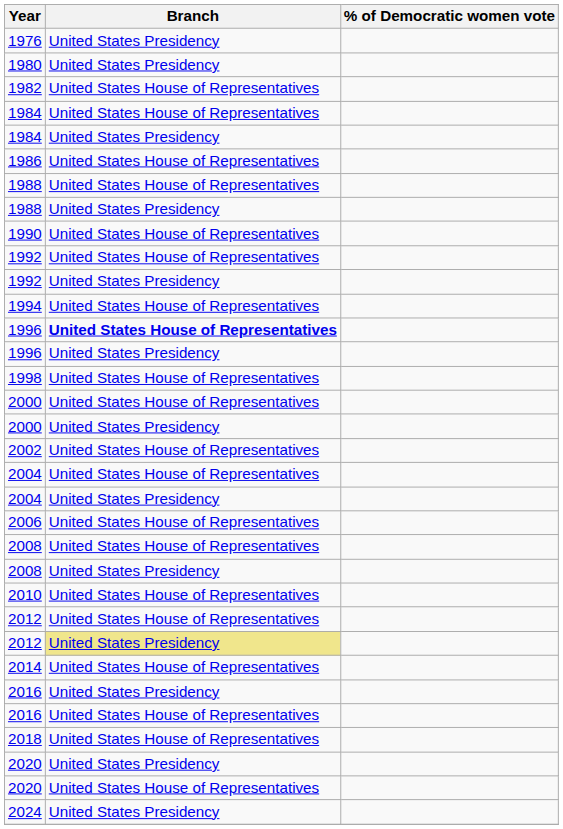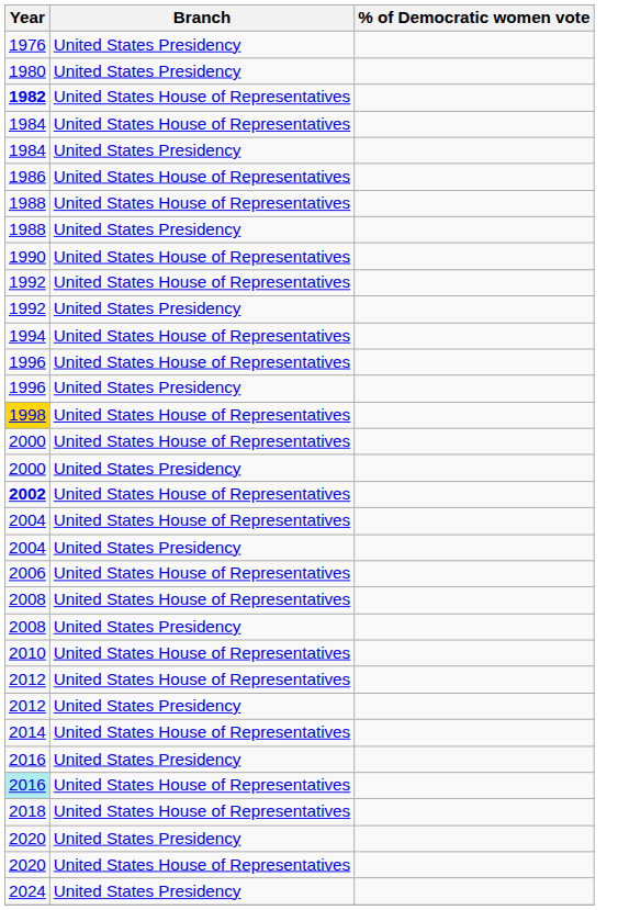1982 | Year: normal -> bold
1996 / United States House of Representatives | Branch: bold -> normal
1998 | Year: no background -> gold background
2002 | Year: normal -> bold
2012 / United States Presidency | Branch: khaki background -> no background
2016 / United States House of Representatives | Year: no background -> paleturquoise background
